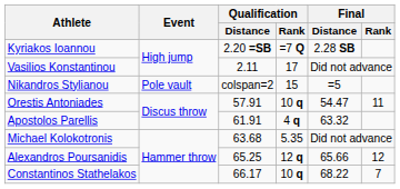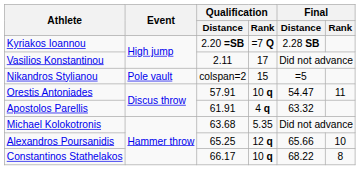Alexandros Poursanidis | Final / Rank: 12 -> 10
Constantinos Stathelakos | Final / Rank: 7 -> 8
